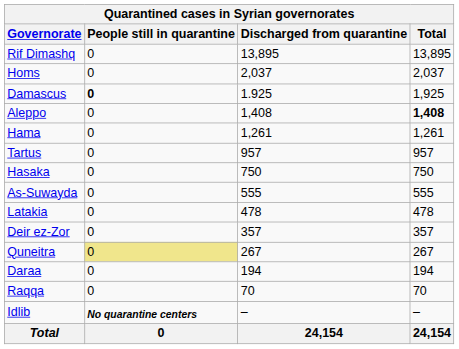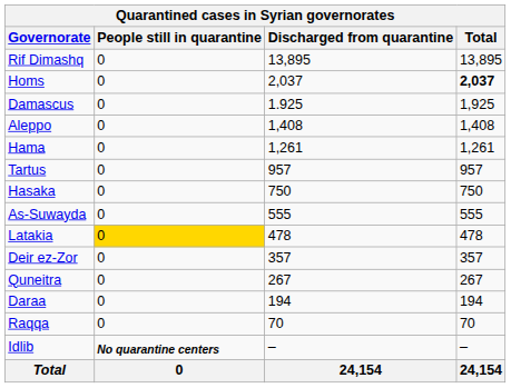Homs | Total: normal -> bold
Damascus | People still in quarantine: bold -> normal
Aleppo | Total: bold -> normal
Latakia | People still in quarantine: no background -> gold background
Quneitra | People still in quarantine: khaki background -> no background
